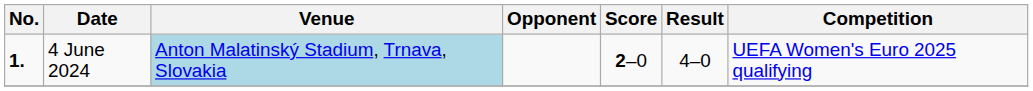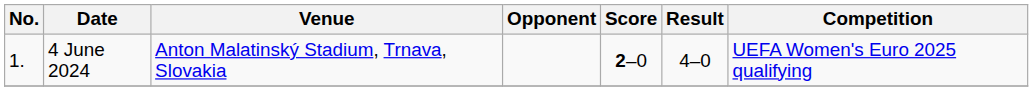4 June 2024 | No.: bold -> normal
4 June 2024 | Venue: lightblue background -> no background
